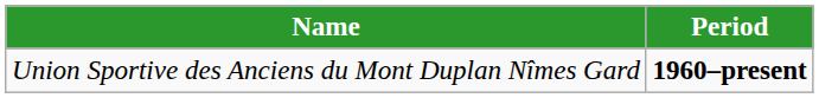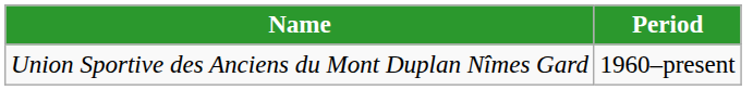Union Sportive des Anciens du Mont Duplan Nîmes Gard | Period: bold -> normal
